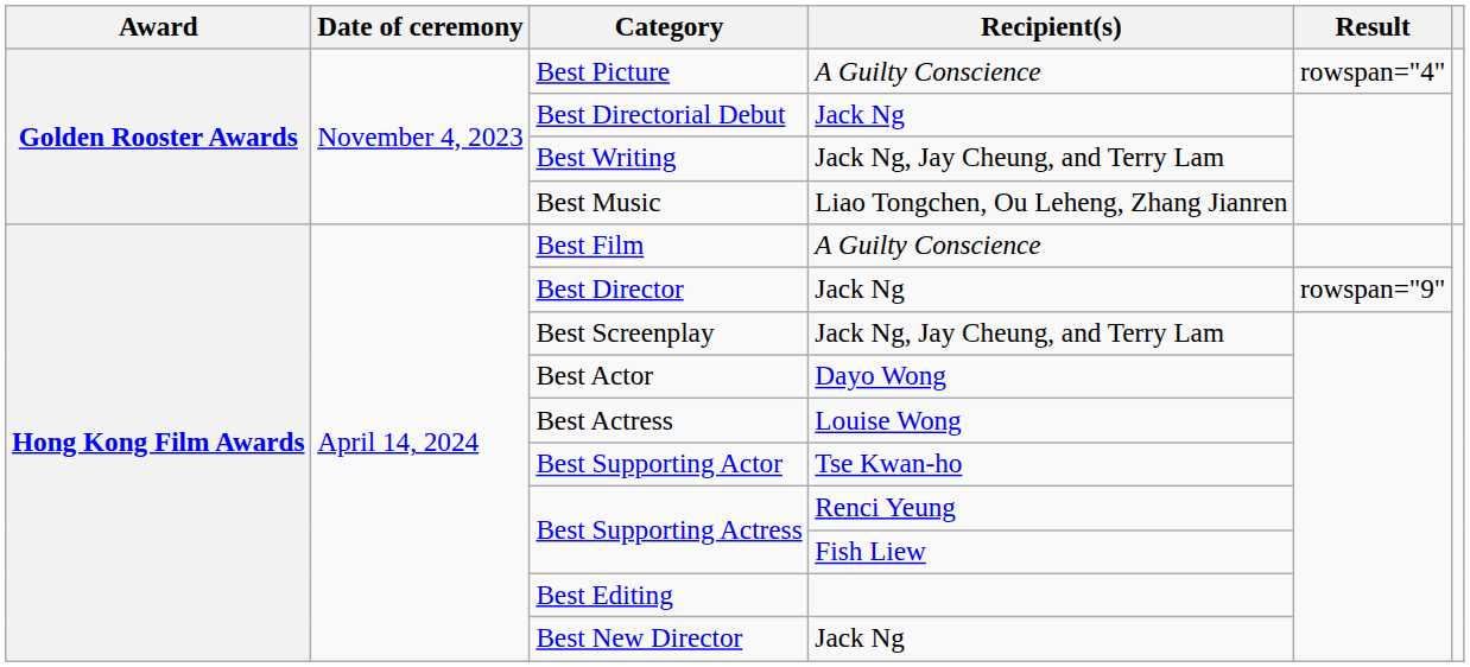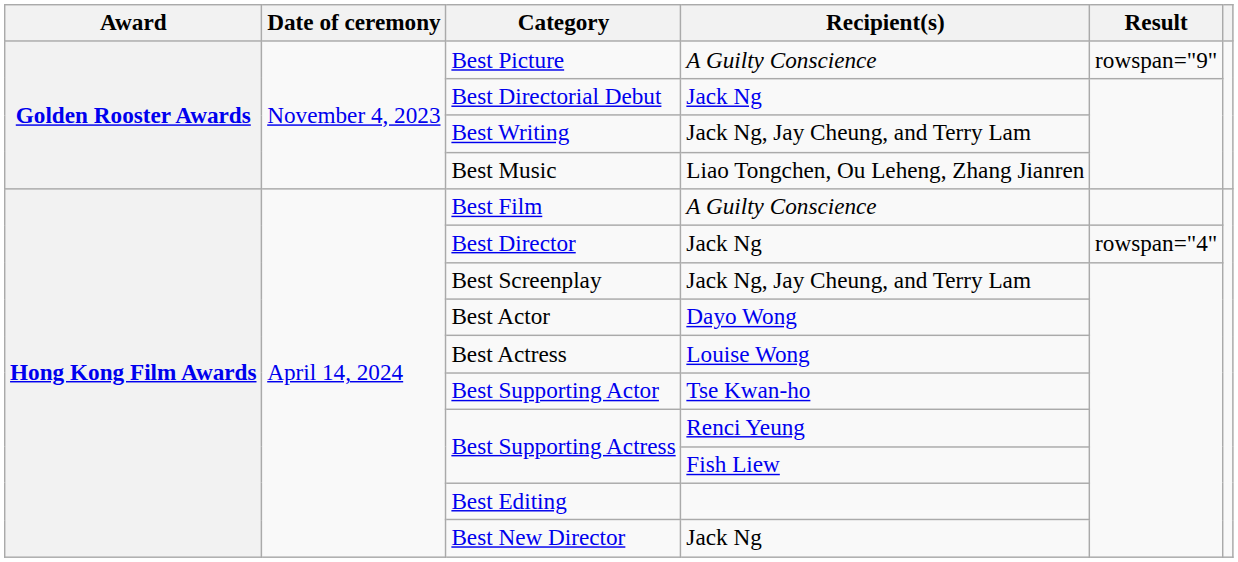Best Picture | Result: rowspan="4" -> rowspan="9"
Best Director | Result: rowspan="9" -> rowspan="4"
